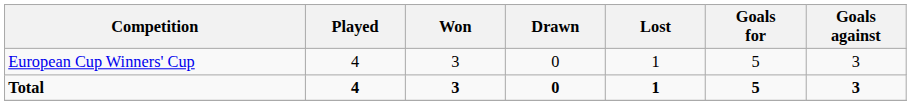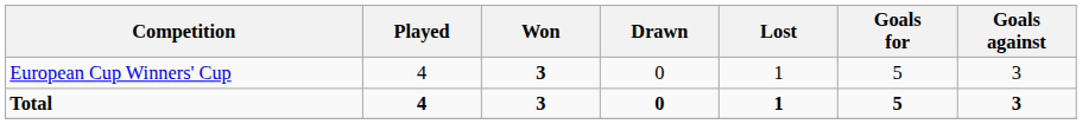European Cup Winners' Cup | Won: normal -> bold
